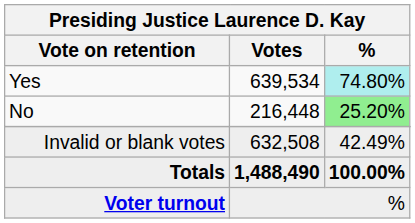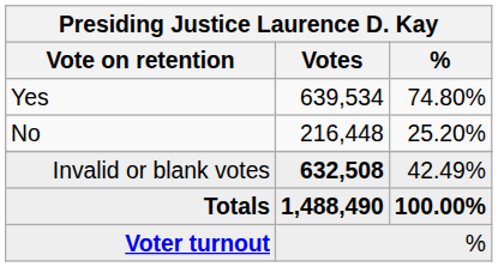Yes | %: paleturquoise background -> no background
No | %: lightgreen background -> no background
Invalid or blank votes | Votes: normal -> bold
